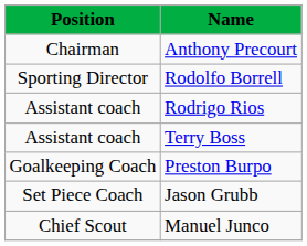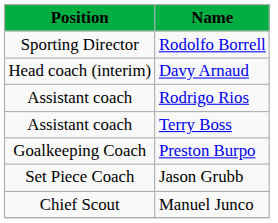- row: Chairman | Anthony Precourt
+ row: Head coach (interim) | Davy Arnaud
